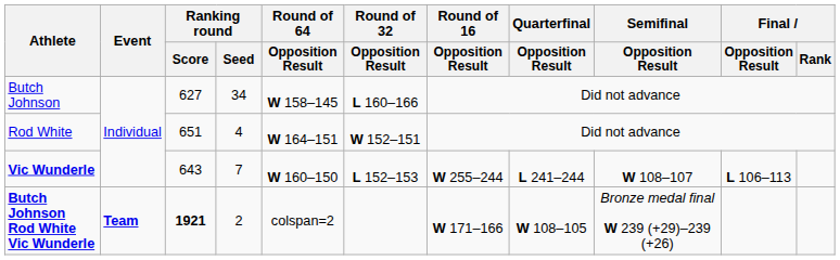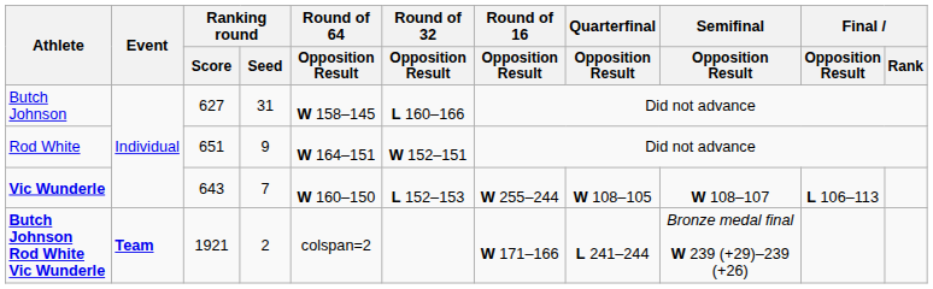Butch Johnson | Ranking round / Seed: 34 -> 31
Rod White | Ranking round / Seed: 4 -> 9
Vic Wunderle | Quarterfinal / Opposition Result: L 241–244 -> W 108–105
Butch Johnson Rod White Vic Wunderle | Ranking round / Score: bold -> normal
Butch Johnson Rod White Vic Wunderle | Quarterfinal / Opposition Result: W 108–105 -> L 241–244
